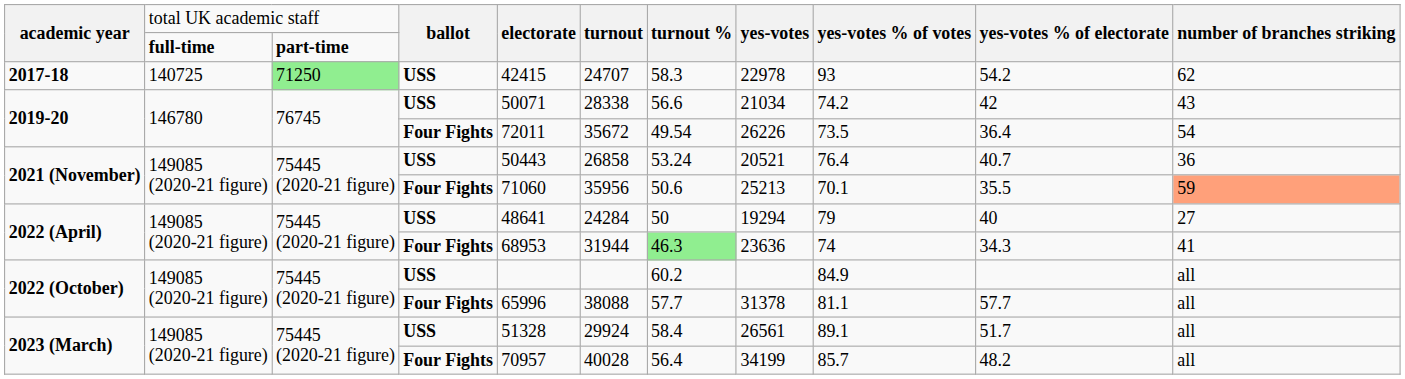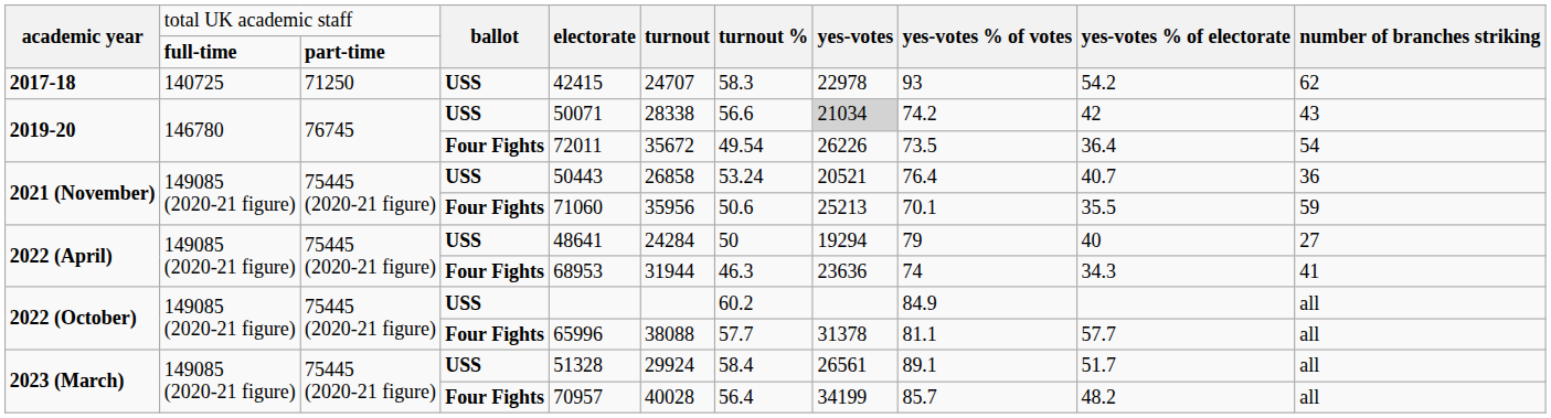2017-18 | column 3: lightgreen background -> no background
2019-20 / USS | column 8: no background -> lightgrey background
2021 (November) / Four Fights | column 11: lightsalmon background -> no background
2022 (April) / Four Fights | column 7: lightgreen background -> no background
